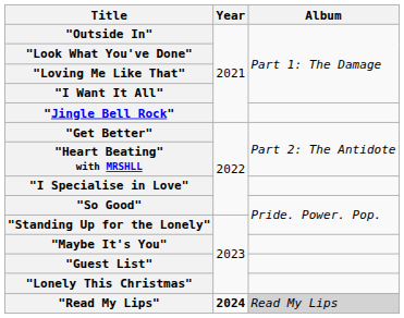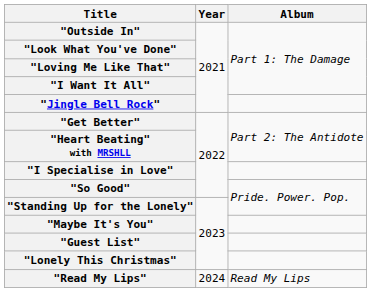"Read My Lips" | Year: bold -> normal
"Read My Lips" | Album: lightgrey background -> no background
